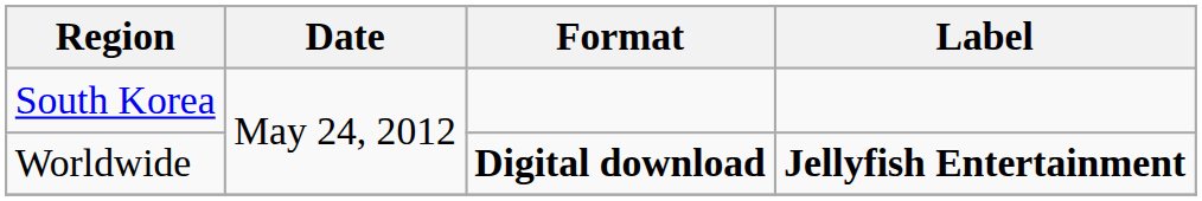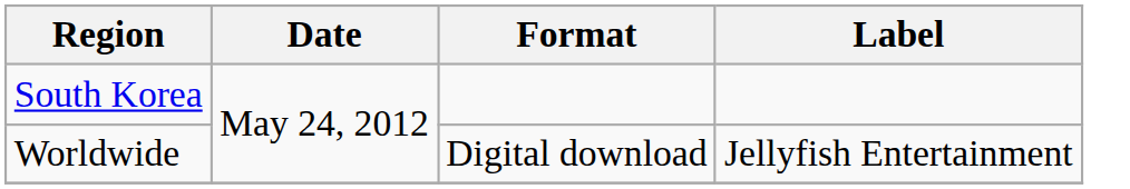Worldwide | Format: bold -> normal
Worldwide | Label: bold -> normal
